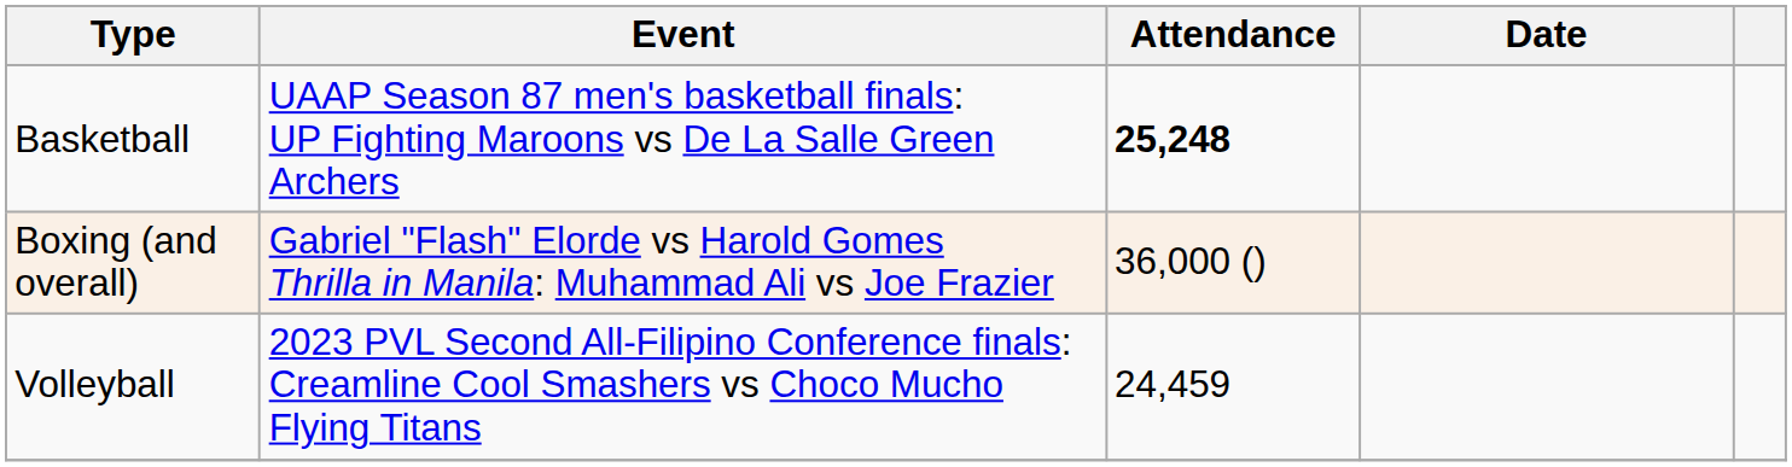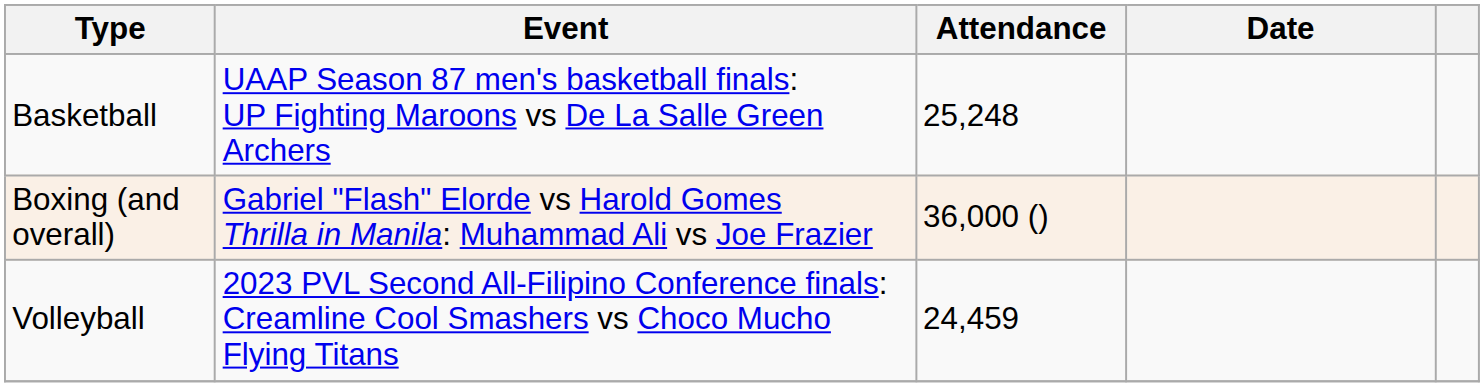Basketball | Attendance: bold -> normal
